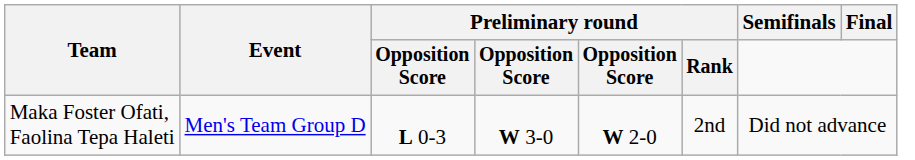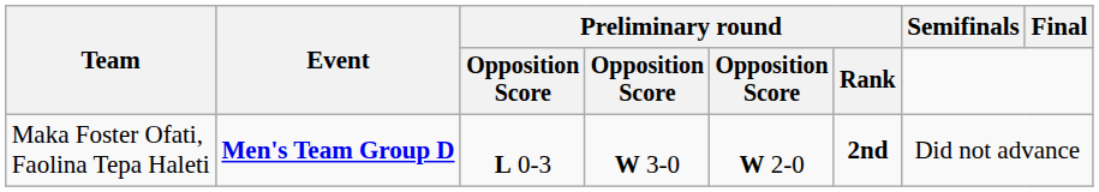Maka Foster Ofati, Faolina Tepa Haleti | Event: normal -> bold
Maka Foster Ofati, Faolina Tepa Haleti | Preliminary round / Rank: normal -> bold
